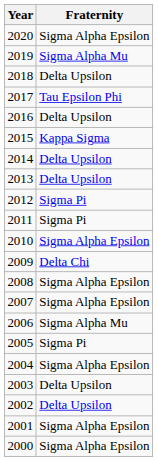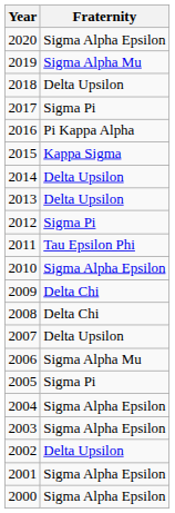2017 | Fraternity: Tau Epsilon Phi -> Sigma Pi
2016 | Fraternity: Delta Upsilon -> Pi Kappa Alpha
2011 | Fraternity: Sigma Pi -> Tau Epsilon Phi
2008 | Fraternity: Sigma Alpha Epsilon -> Delta Chi
2007 | Fraternity: Sigma Alpha Epsilon -> Delta Upsilon
2003 | Fraternity: Delta Upsilon -> Sigma Alpha Epsilon
